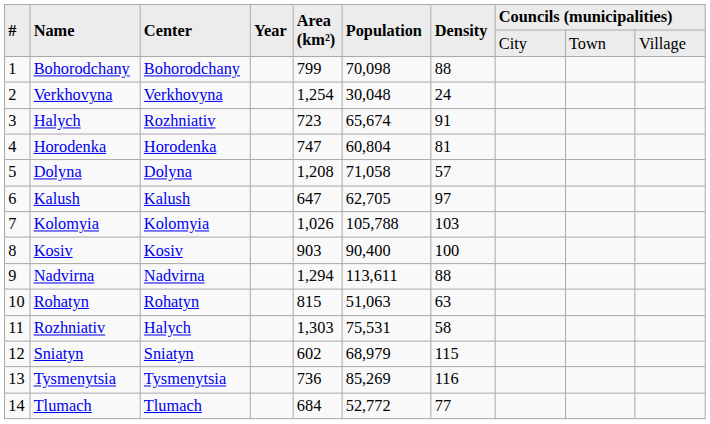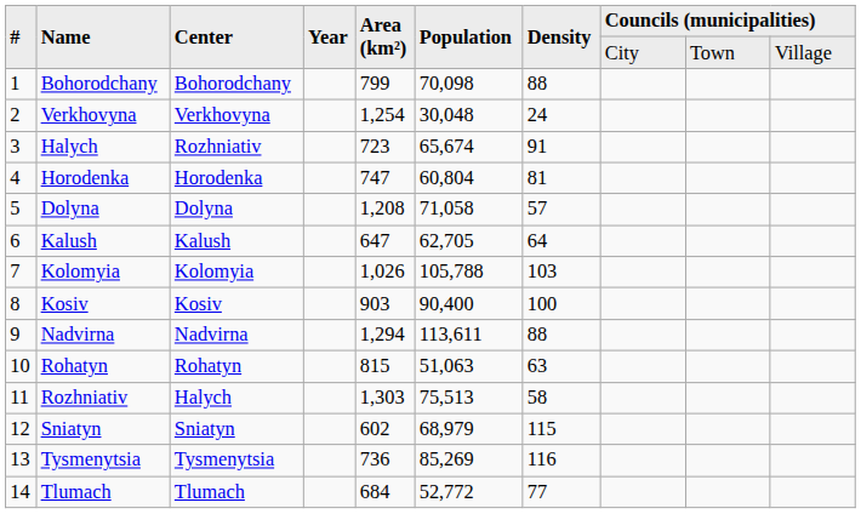row 8 | Density: 97 -> 64
row 13 | Population: 75,531 -> 75,513
